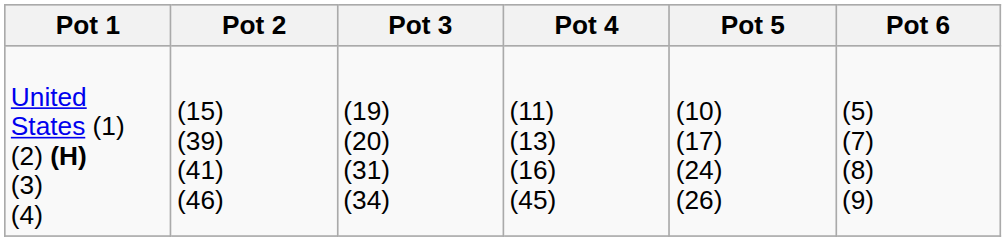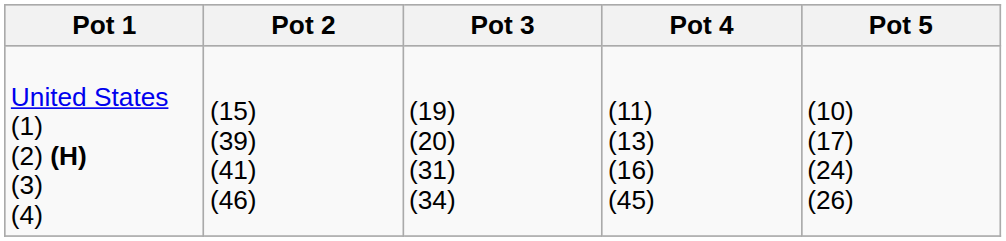- column: Pot 6 | (5) (7) (8) (9)
